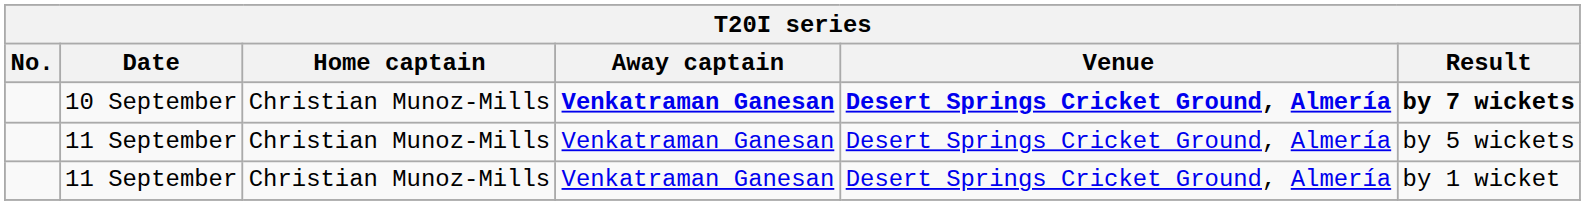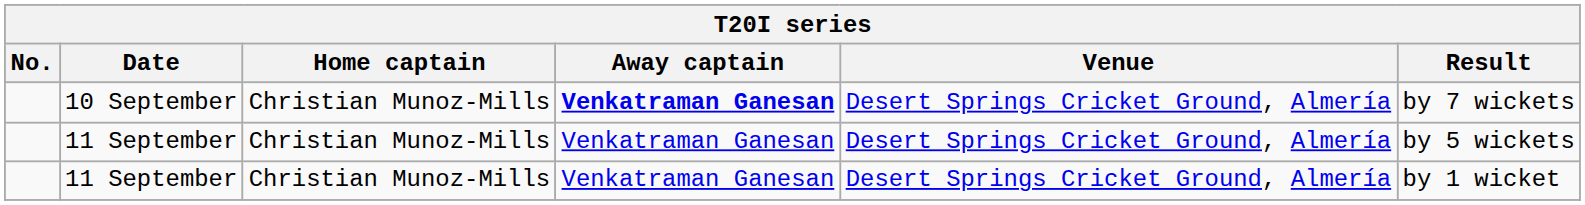10 September | Venue: bold -> normal
10 September | Result: bold -> normal
